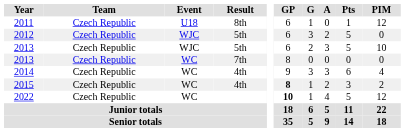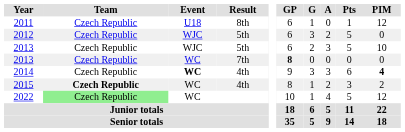2013 / 7th | GP: normal -> bold
2014 | Event: normal -> bold
2014 | PIM: normal -> bold
2015 | Team: normal -> bold
2015 | GP: bold -> normal
2022 | Team: no background -> lightgreen background
2022 | GP: bold -> normal
